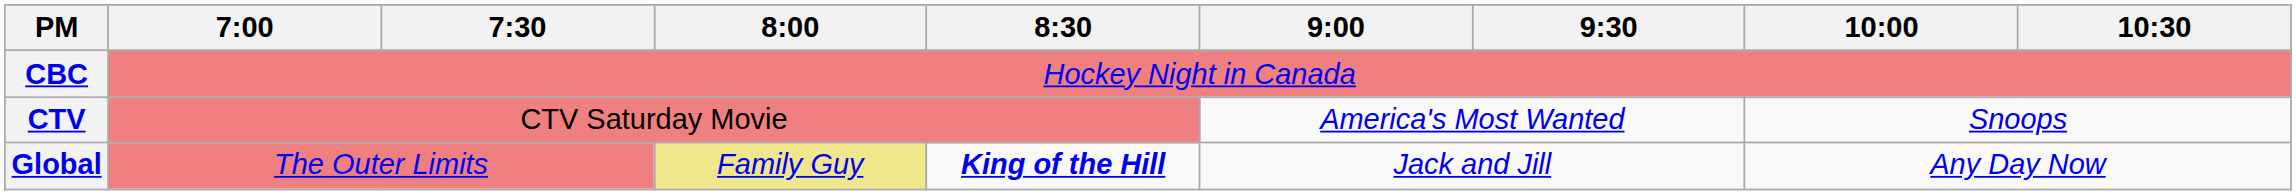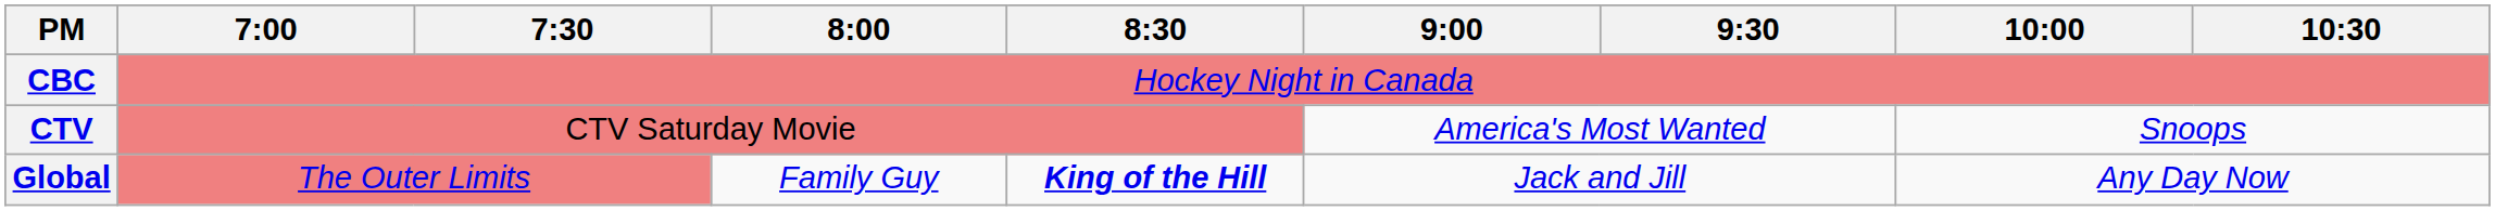Global | 8:00: khaki background -> no background
